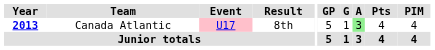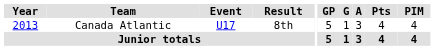Canada Atlantic | Year: bold -> normal
Canada Atlantic | Event: pink background -> no background
Canada Atlantic | A: lightgreen background -> no background
